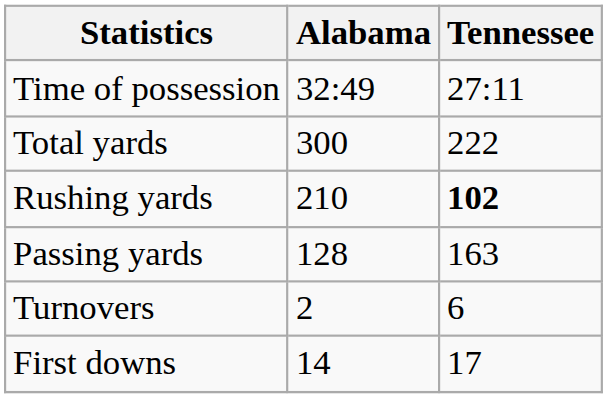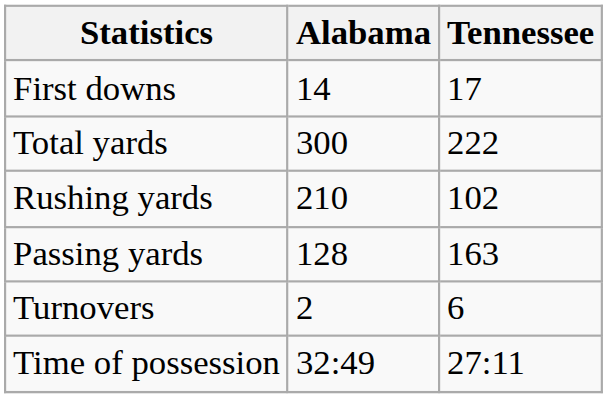rows swapped: First downs <-> Time of possession
Rushing yards | Tennessee: bold -> normal
